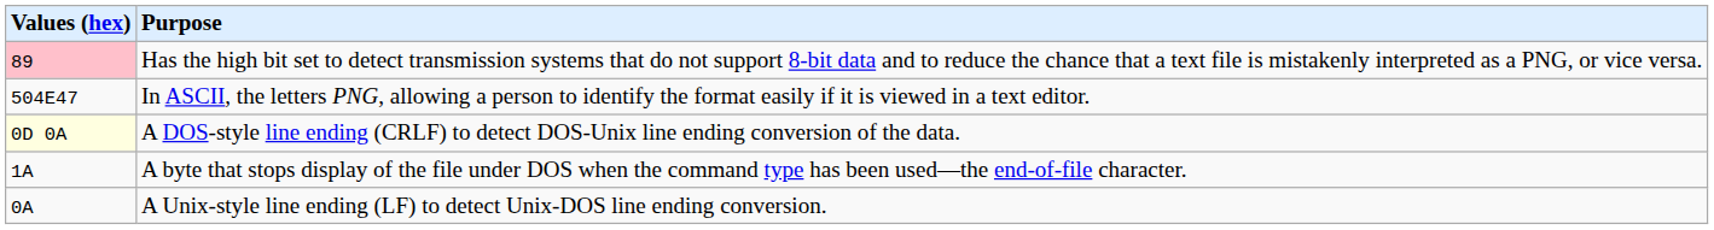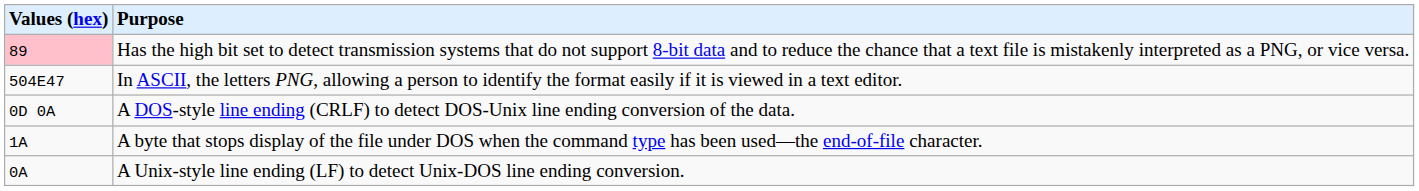row 4 | Values (hex): lightyellow background -> no background
